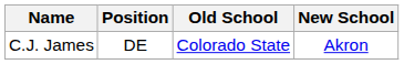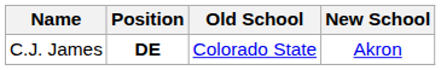C.J. James | Position: normal -> bold
